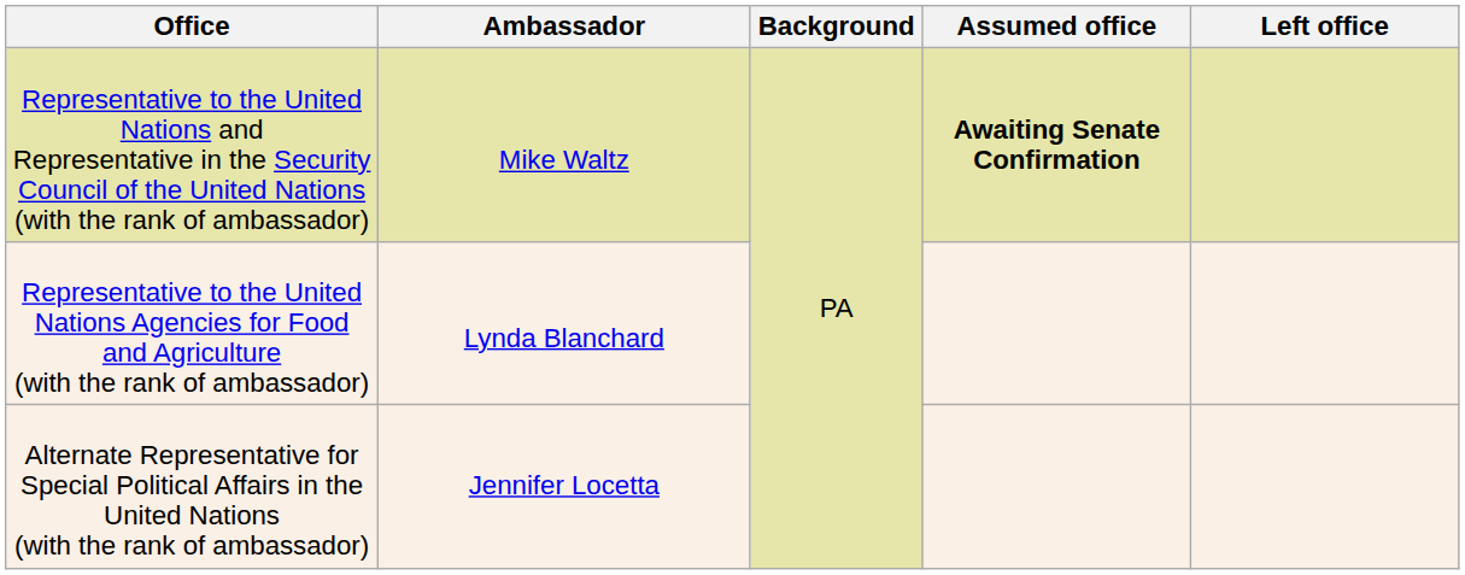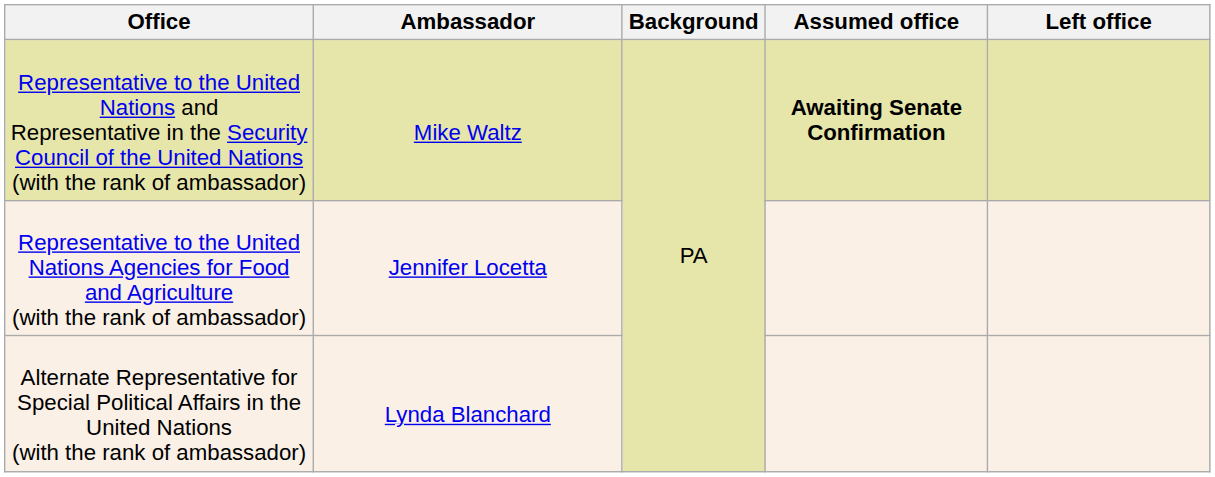row 3 | Ambassador: Lynda Blanchard -> Jennifer Locetta
row 4 | Ambassador: Jennifer Locetta -> Lynda Blanchard
